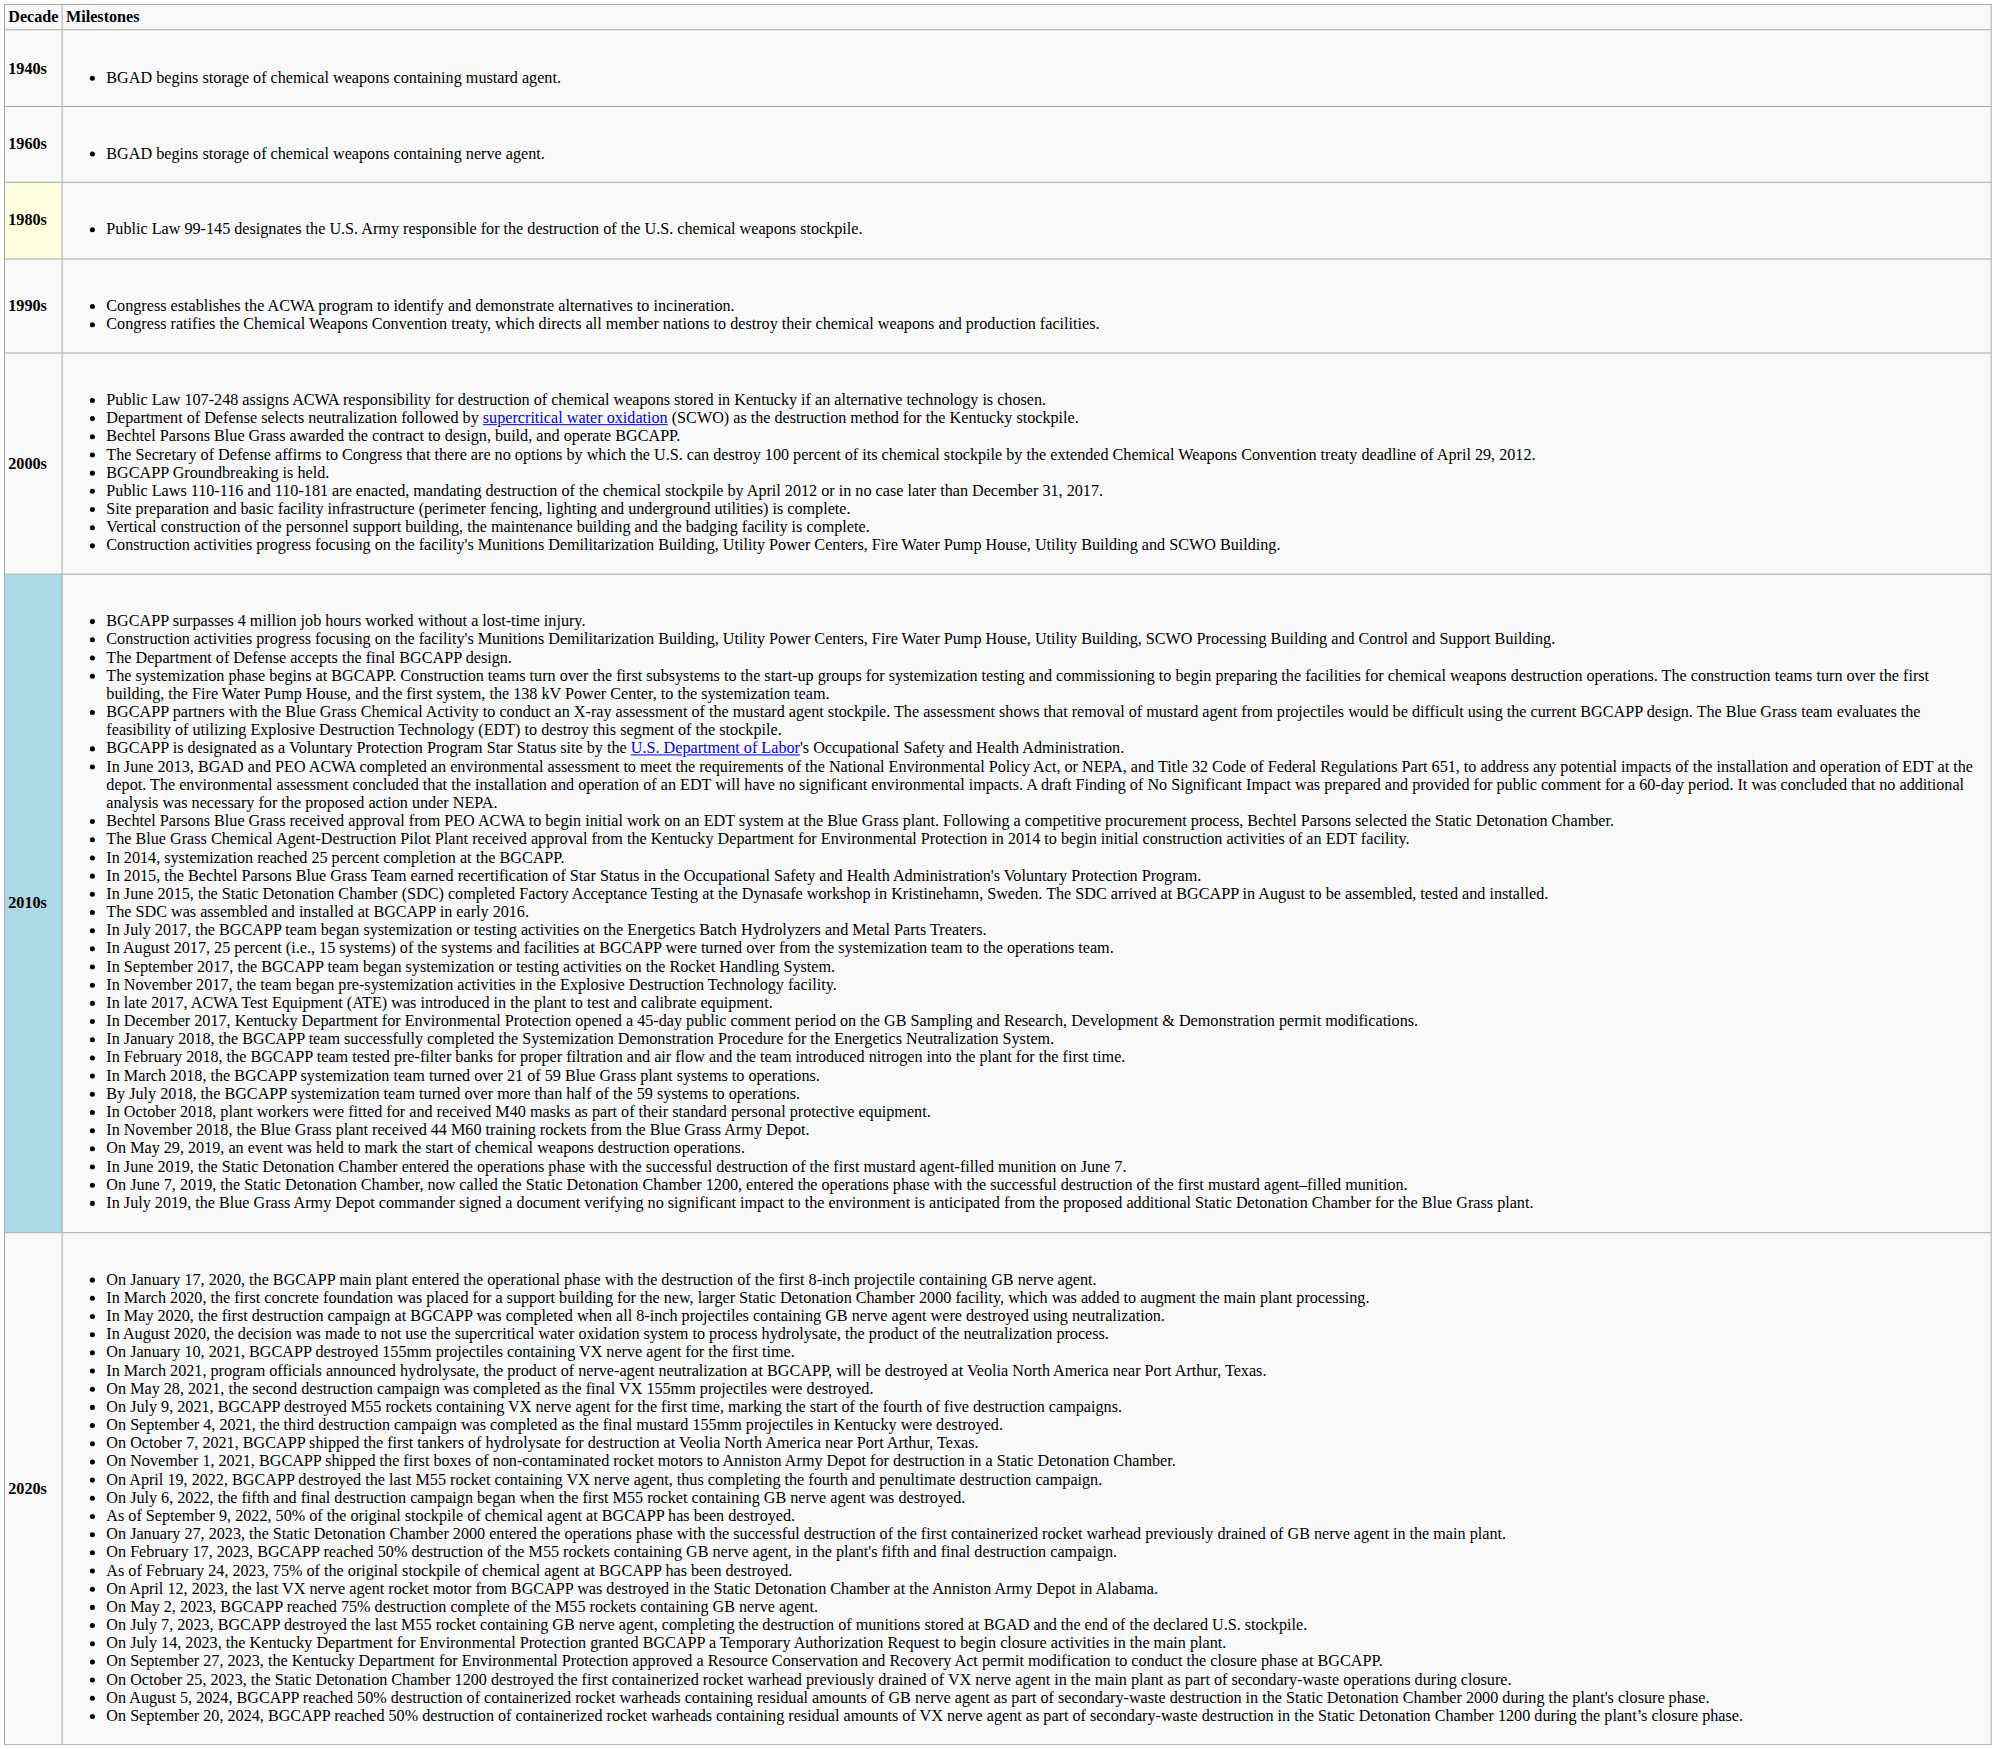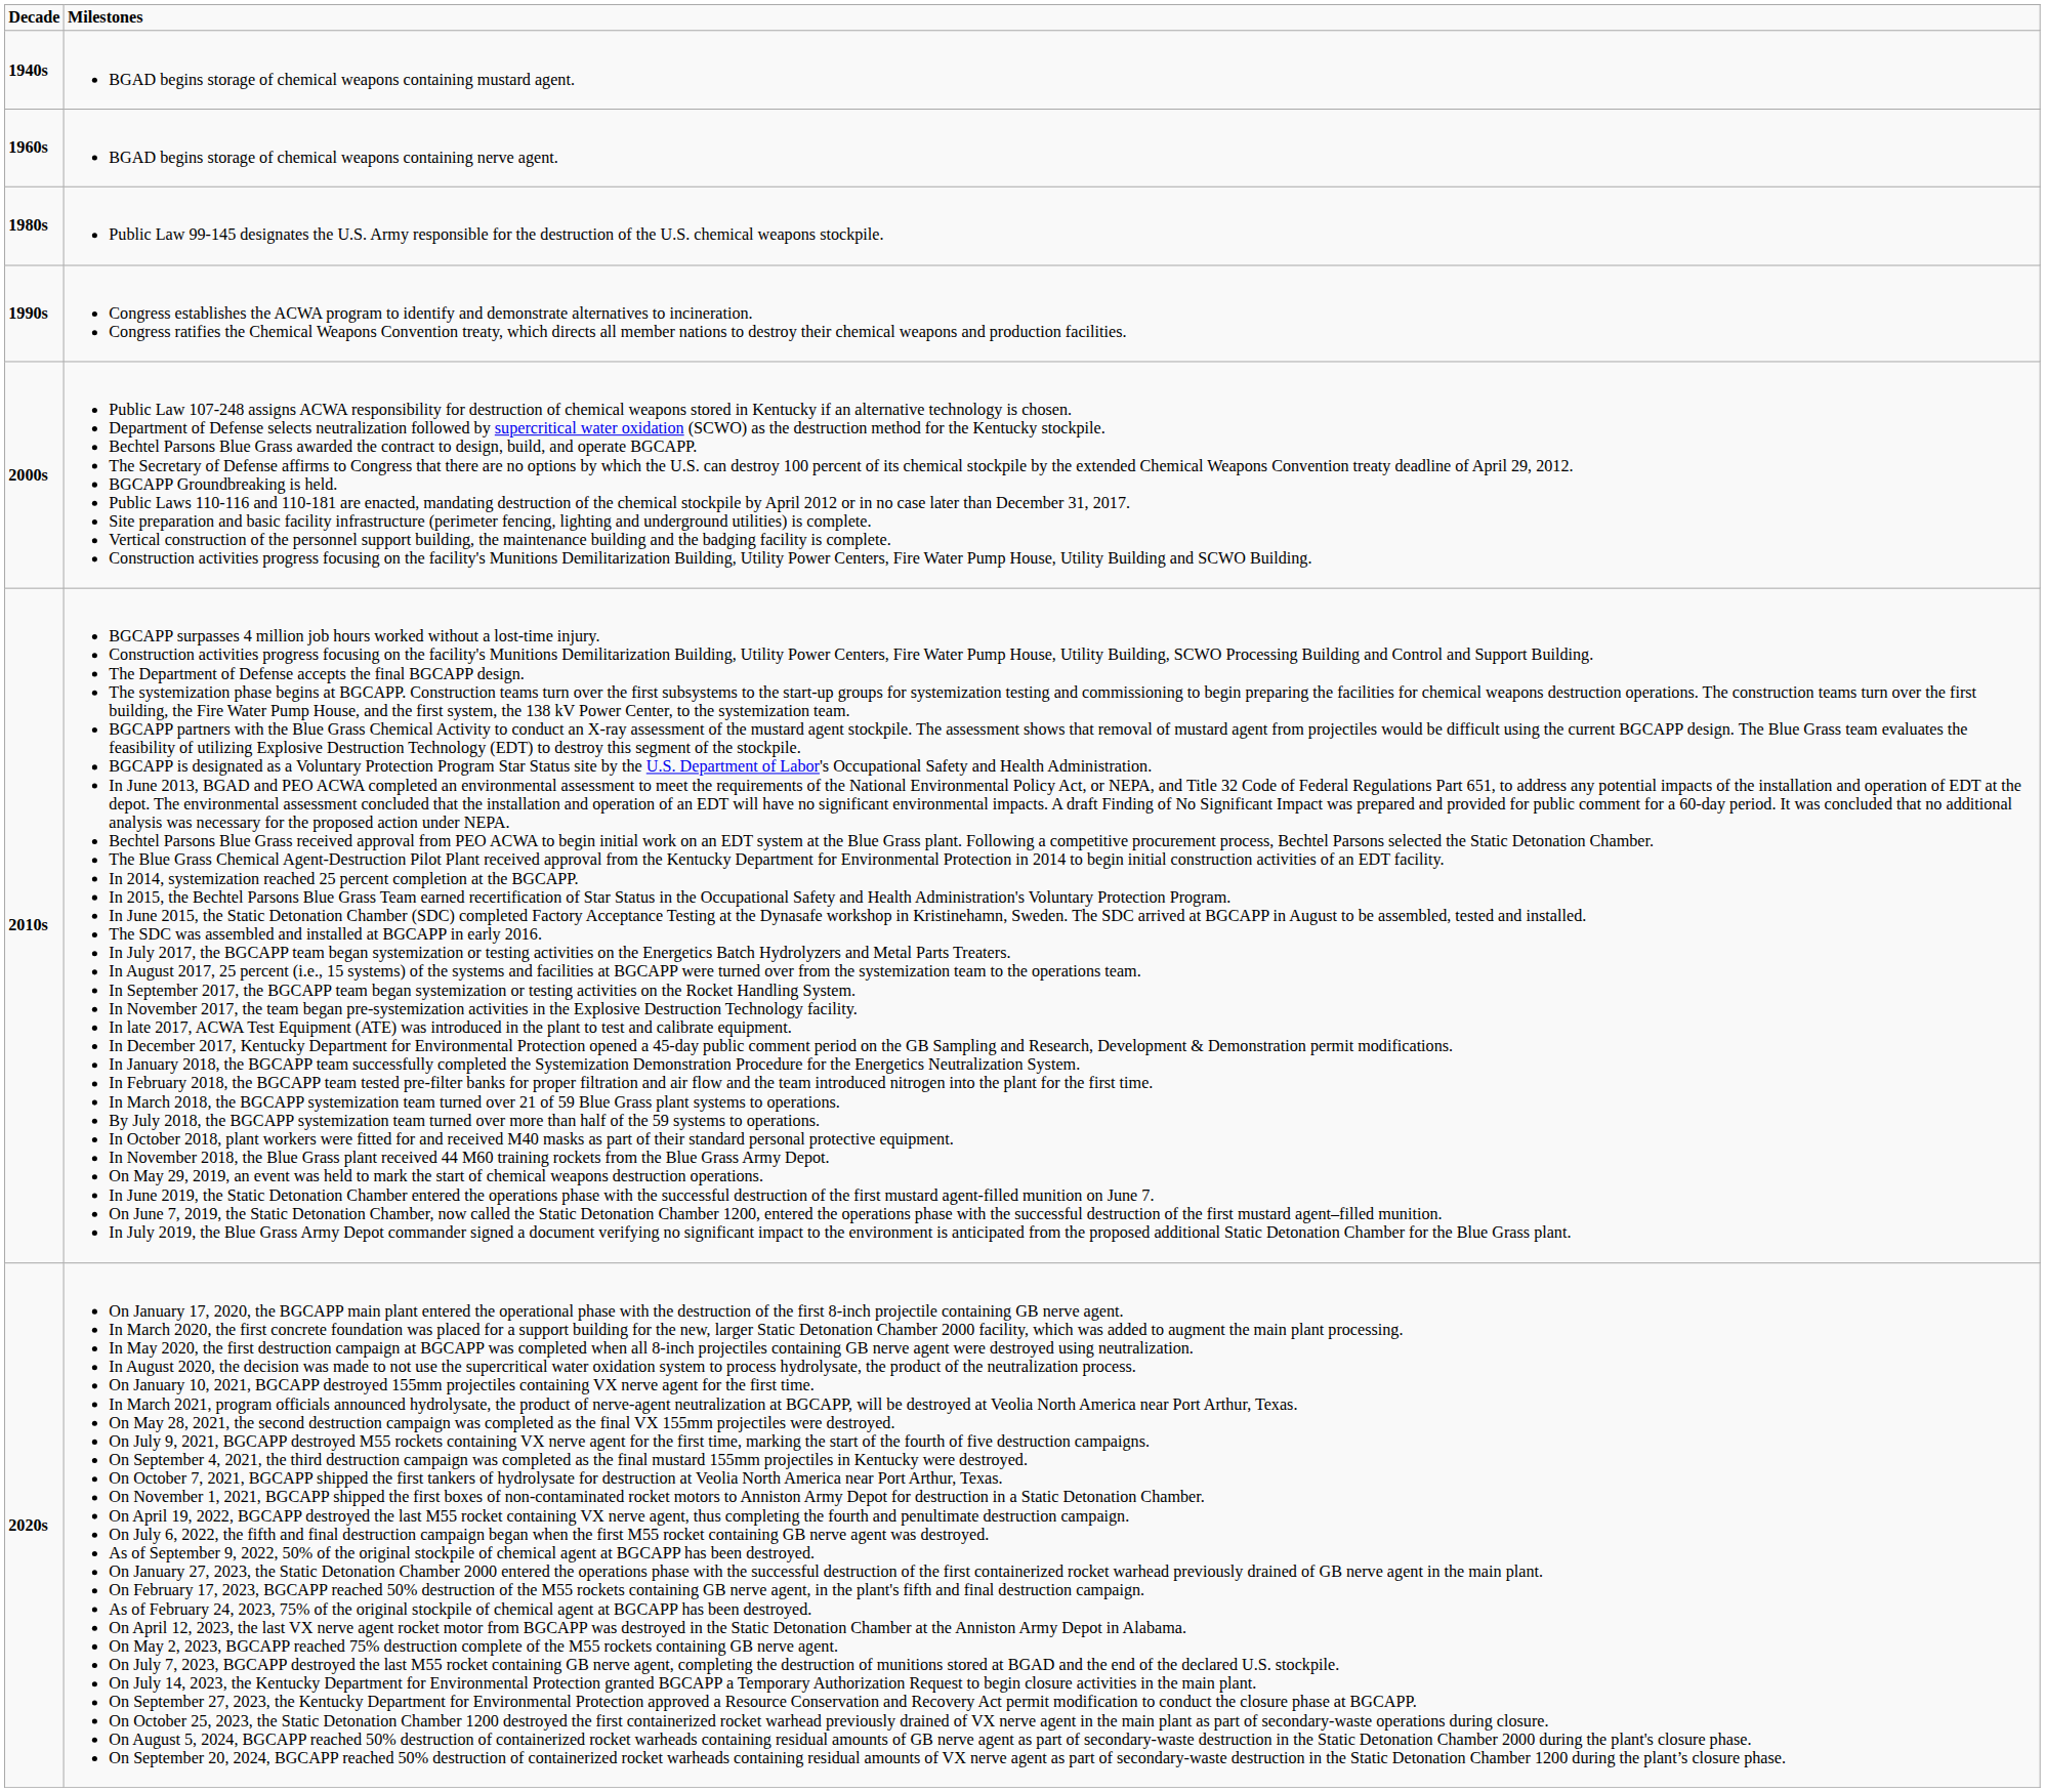row 4 | Decade: lightyellow background -> no background
row 7 | Decade: lightblue background -> no background
